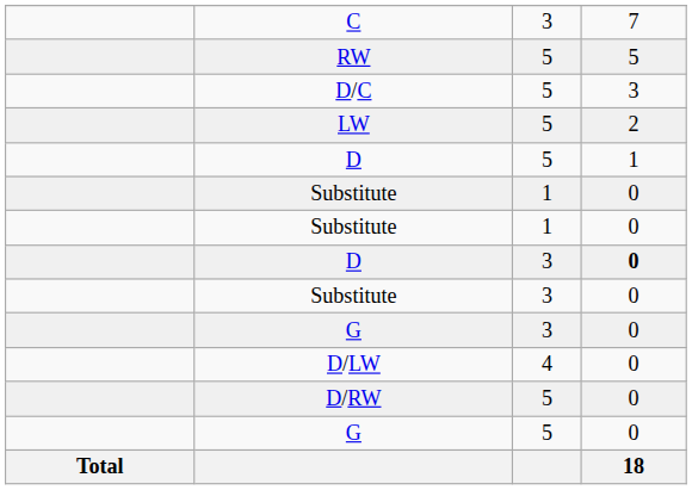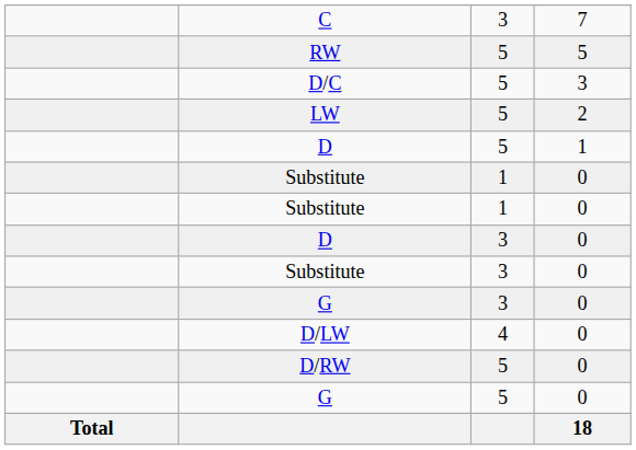D / 3 | column 4: bold -> normal
